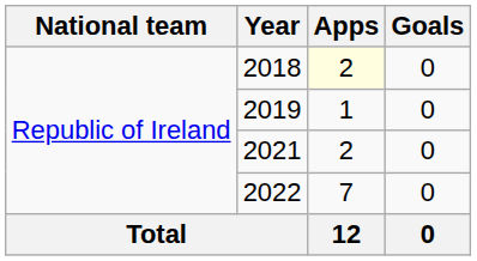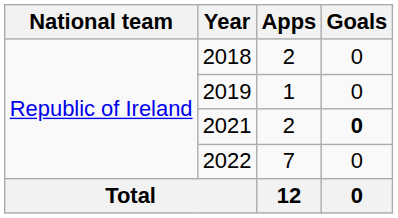2018 | Apps: lightyellow background -> no background
2021 | Goals: normal -> bold
